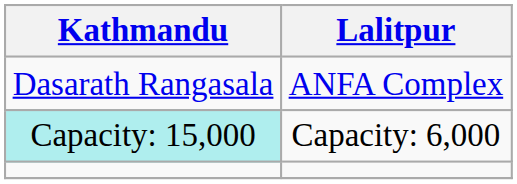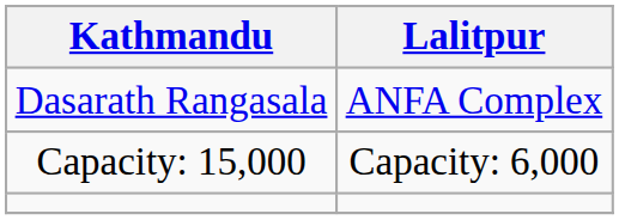row 3 | Kathmandu: paleturquoise background -> no background
